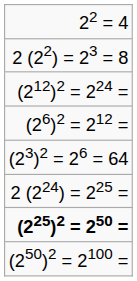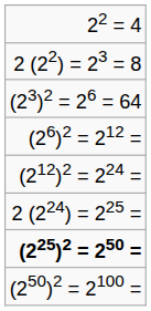row 3 | column 1: (212)2 = 224 = -> (23)2 = 26 = 64
row 5 | column 1: (23)2 = 26 = 64 -> (212)2 = 224 =
